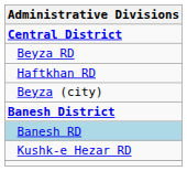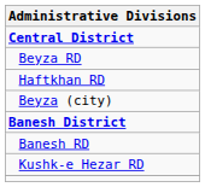row 7 | column 1: lightblue background -> no background
